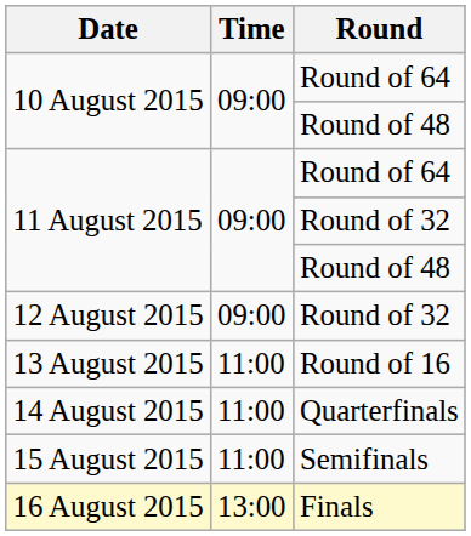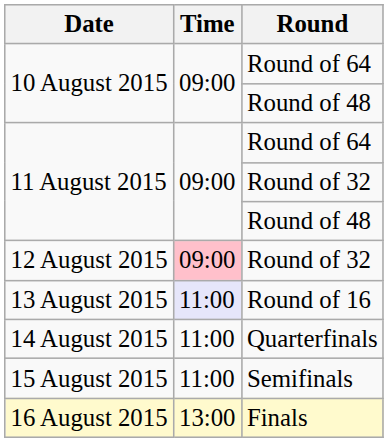12 August 2015 | Time: no background -> pink background
13 August 2015 | Time: no background -> lavender background
